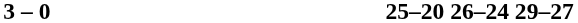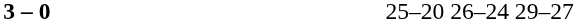row 1 | column 2: bold -> normal
